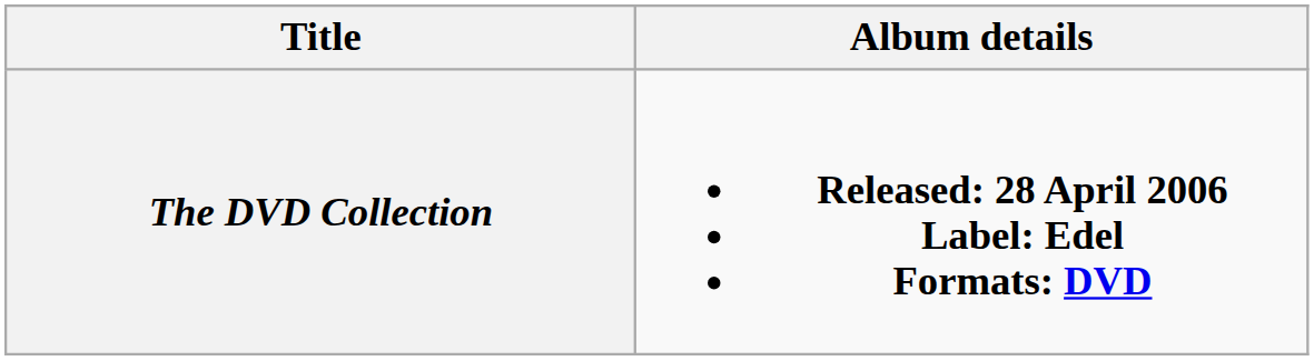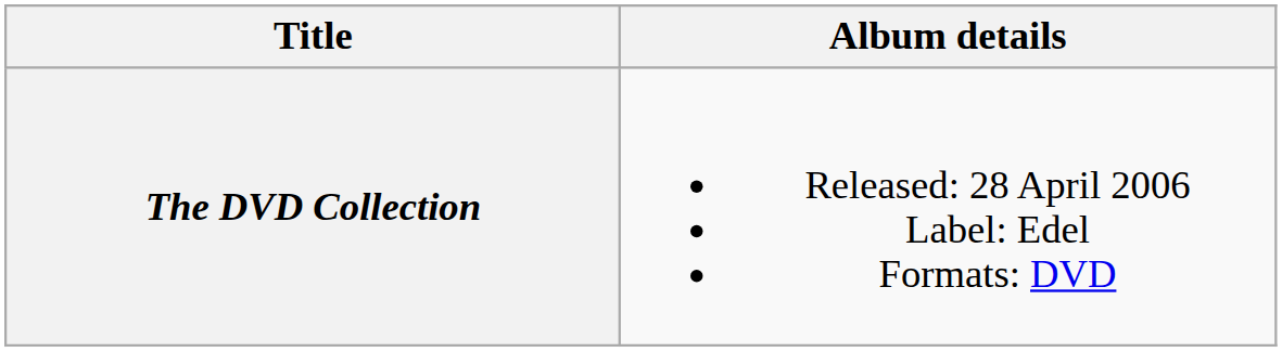The DVD Collection | Album details: bold -> normal
